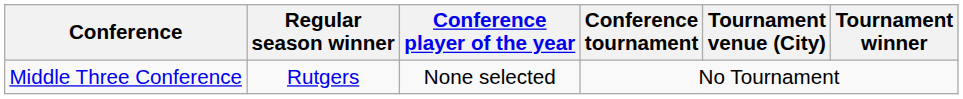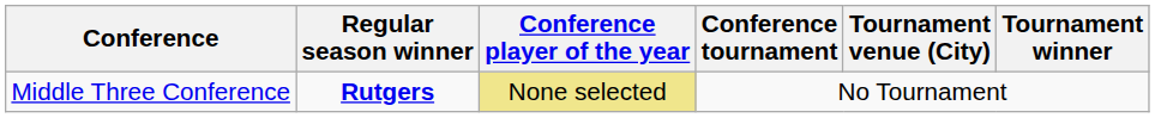Middle Three Conference | Regular season winner: normal -> bold
Middle Three Conference | Conference player of the year: no background -> khaki background
